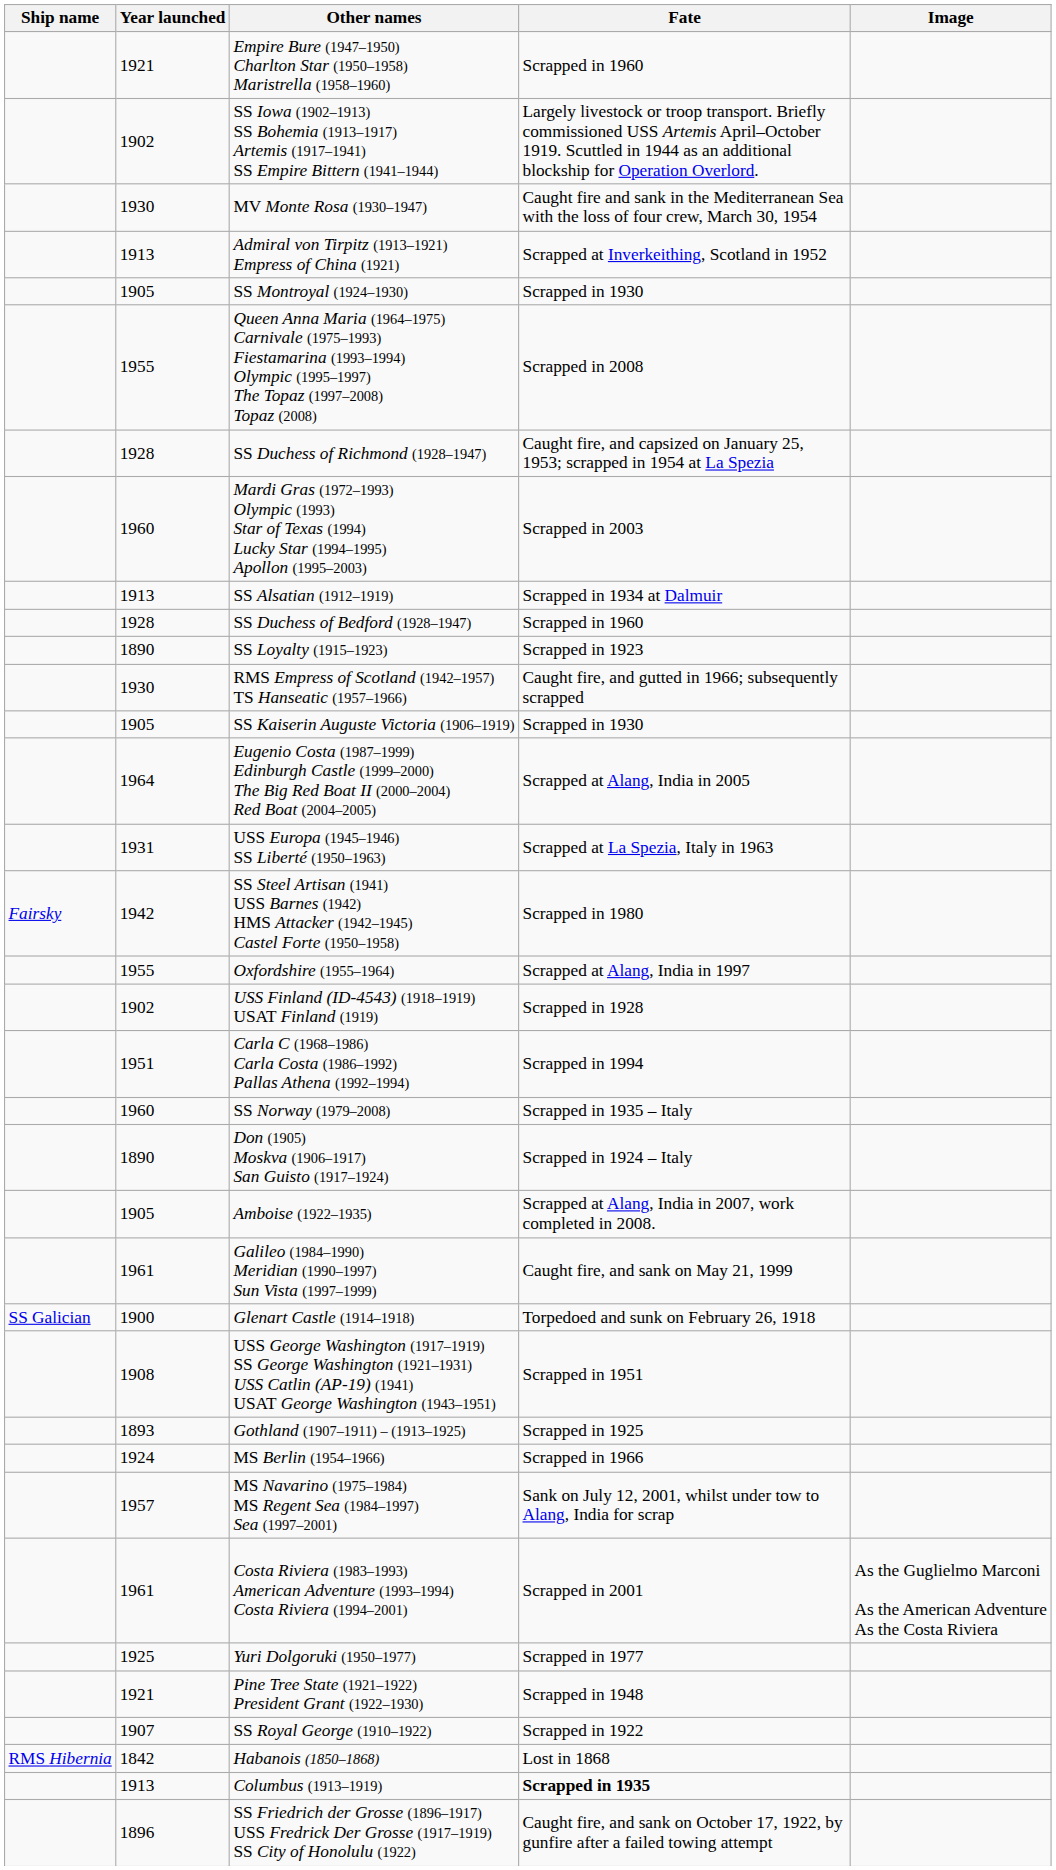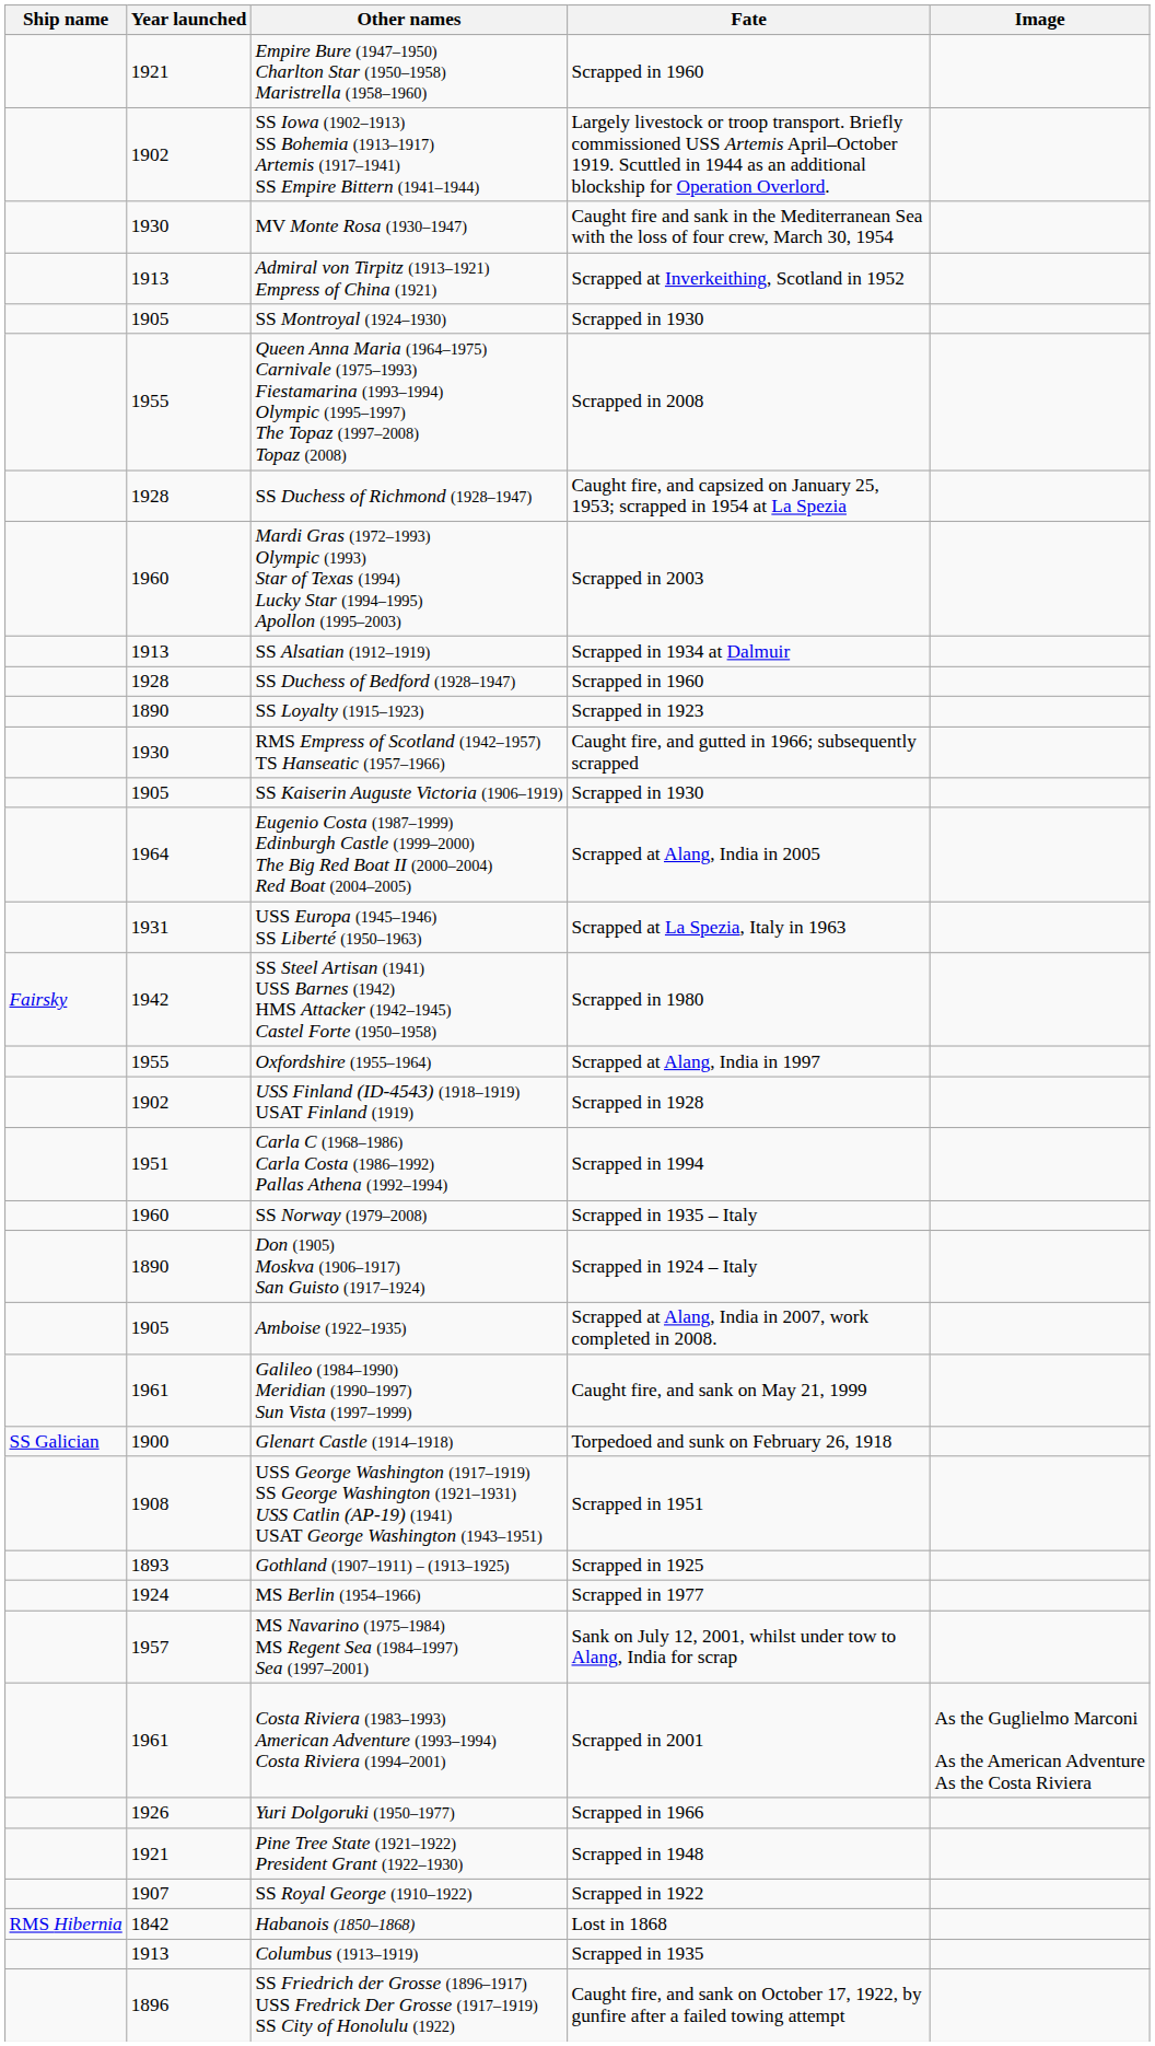MS Berlin (1954–1966) | Fate: Scrapped in 1966 -> Scrapped in 1977
Yuri Dolgoruki (1950–1977) | Year launched: 1925 -> 1926
Yuri Dolgoruki (1950–1977) | Fate: Scrapped in 1977 -> Scrapped in 1966
Columbus (1913–1919) | Fate: bold -> normal
